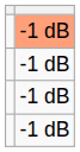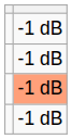row 2 | column 2: lightsalmon background -> no background
row 4 | column 2: no background -> lightsalmon background
